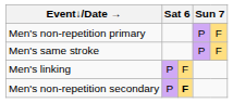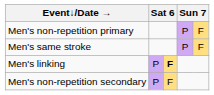Men's linking | column 3: normal -> bold
Men's non-repetition secondary | column 3: bold -> normal
